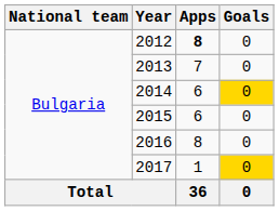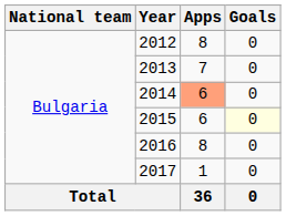2012 | Apps: bold -> normal
2014 | Apps: no background -> lightsalmon background
2014 | Goals: gold background -> no background
2015 | Goals: no background -> lightyellow background
2017 | Goals: gold background -> no background
